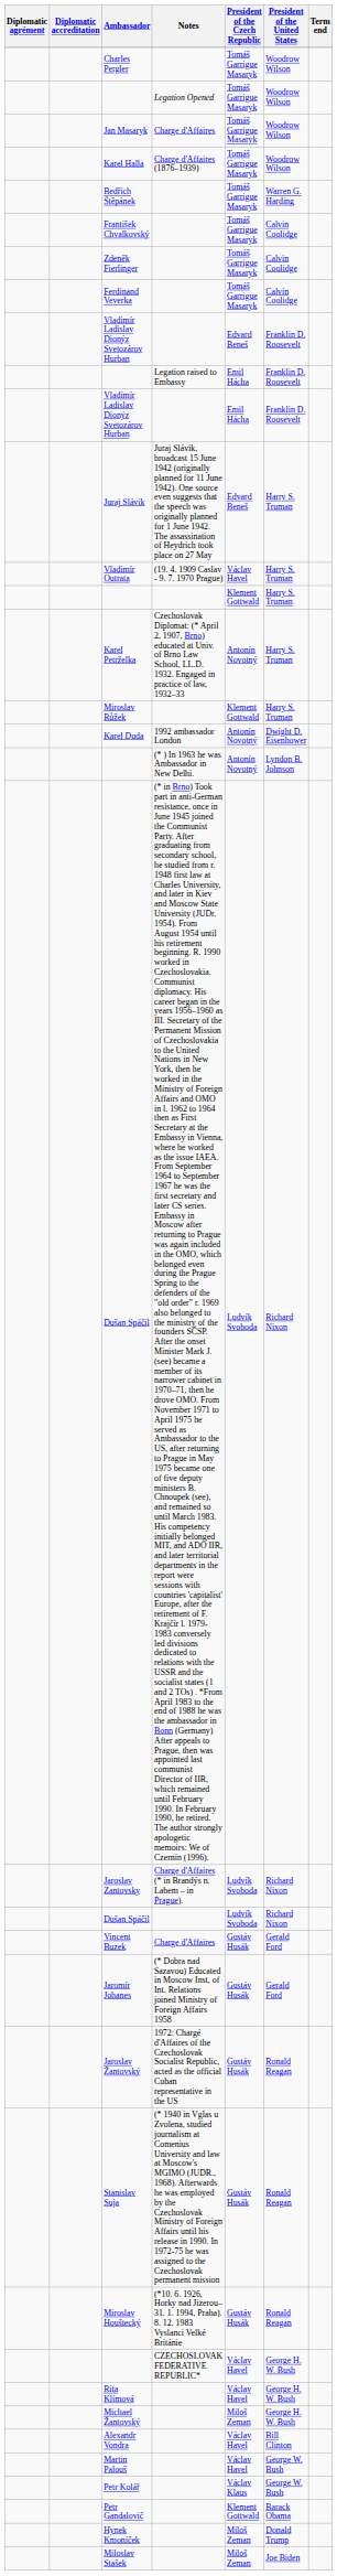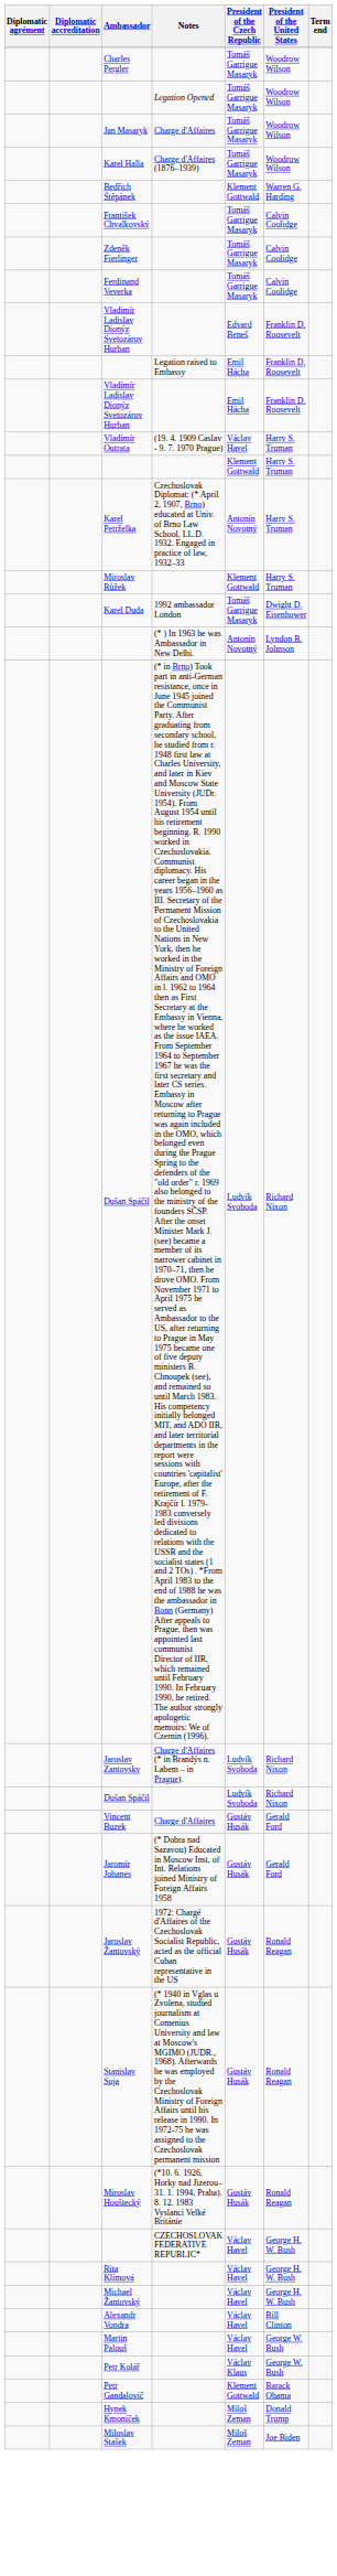Bedřich Štěpánek | President of the Czech Republic: Tomáš Garrigue Masaryk -> Klement Gottwald
- row: Juraj Slávik | Juraj Slávik, broadcast 15 June 1942 (originally planned for 11 June 1942). One source even suggests that the speech was originally planned for 1 June 1942. The assassination of Heydrich took place on 27 May | Edvard Beneš | Harry S. Truman
Karel Duda | President of the Czech Republic: Antonín Novotný -> Tomáš Garrigue Masaryk
Michael Žantovský | President of the Czech Republic: Miloš Zeman -> Václav Havel
